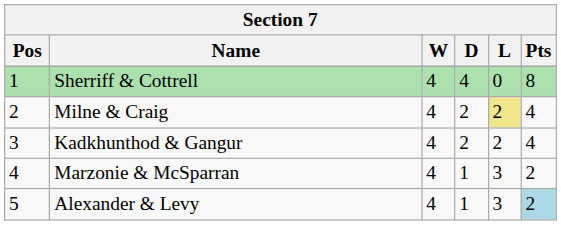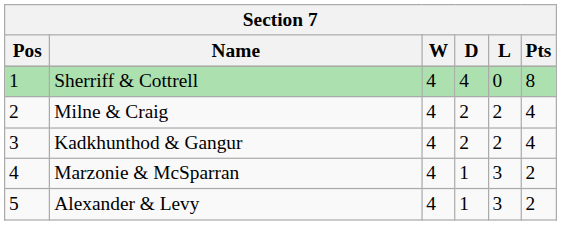Milne & Craig | L: khaki background -> no background
Alexander & Levy | Pts: lightblue background -> no background
